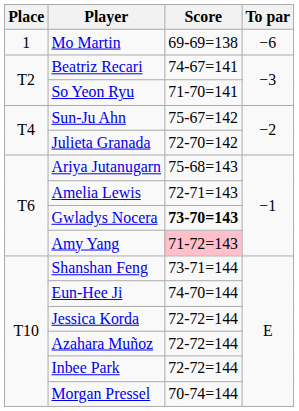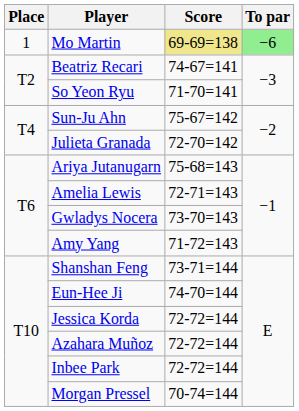Mo Martin | Score: no background -> khaki background
Mo Martin | To par: no background -> lightgreen background
Gwladys Nocera | Score: bold -> normal
Amy Yang | Score: pink background -> no background
